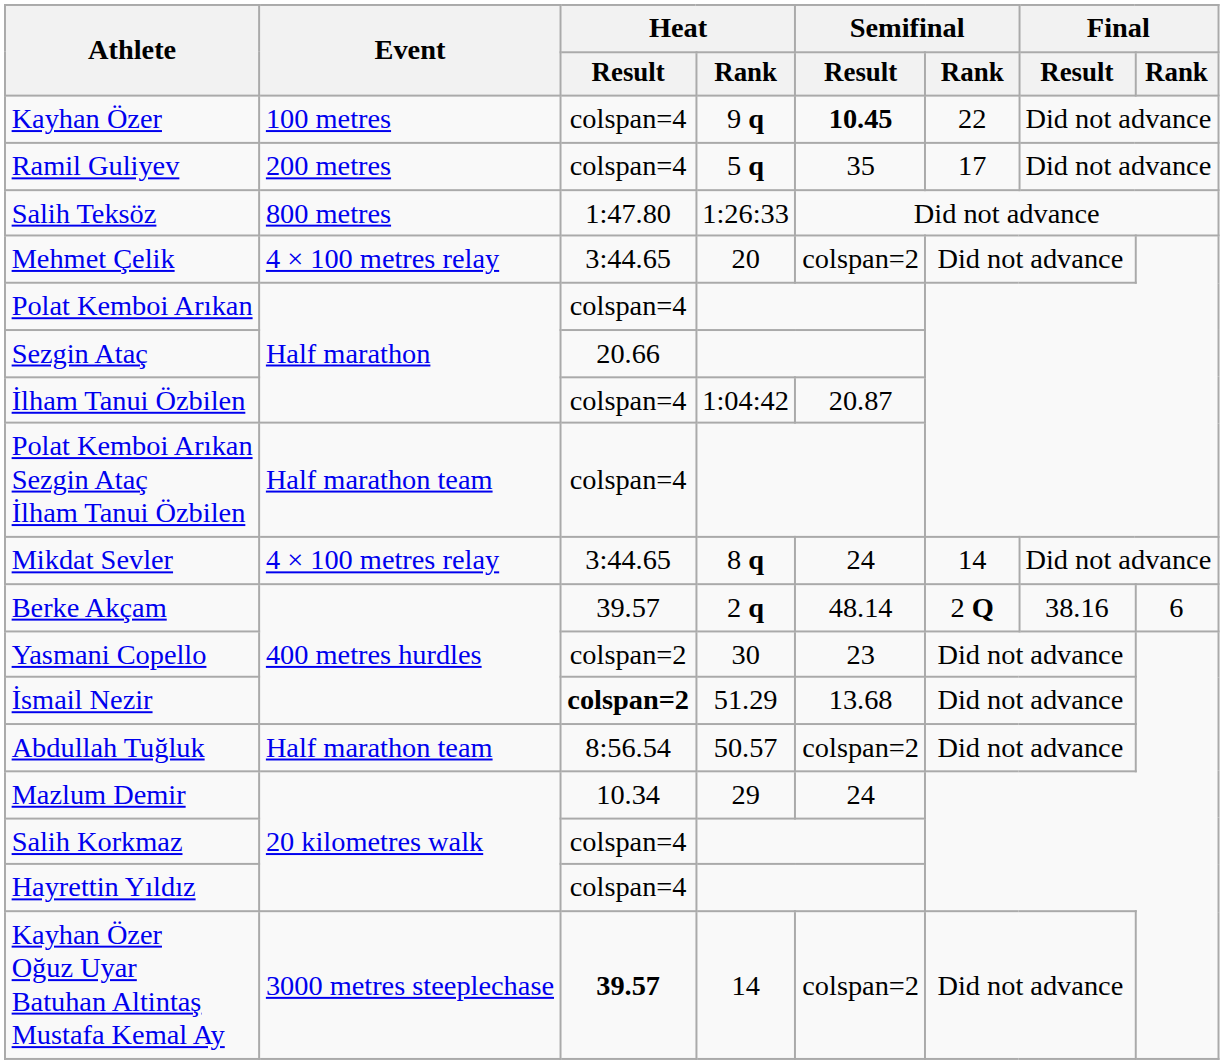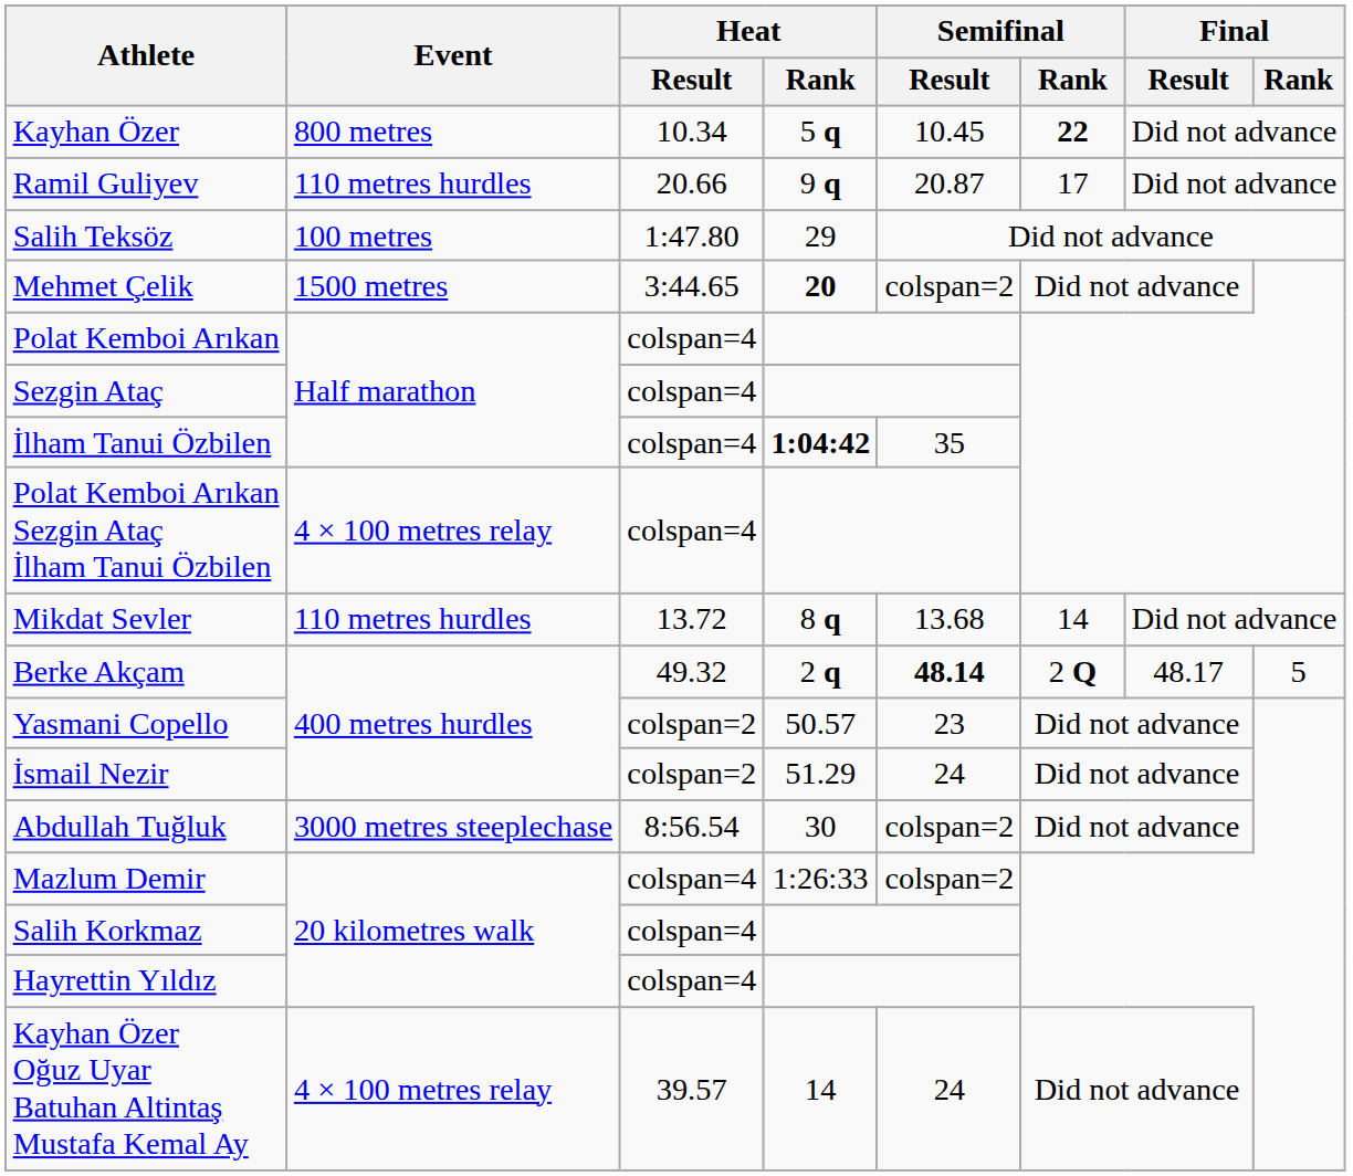Kayhan Özer | Event: 100 metres -> 800 metres
Kayhan Özer | Heat / Result: colspan=4 -> 10.34
Kayhan Özer | Heat / Rank: 9 q -> 5 q
Kayhan Özer | Semifinal / Result: bold -> normal
Kayhan Özer | Semifinal / Rank: normal -> bold
Ramil Guliyev | Event: 200 metres -> 110 metres hurdles
Ramil Guliyev | Heat / Result: colspan=4 -> 20.66
Ramil Guliyev | Heat / Rank: 5 q -> 9 q
Ramil Guliyev | Semifinal / Result: 35 -> 20.87
Salih Teksöz | Event: 800 metres -> 100 metres
Salih Teksöz | Heat / Rank: 1:26:33 -> 29
Mehmet Çelik | Event: 4 × 100 metres relay -> 1500 metres
Mehmet Çelik | Heat / Rank: normal -> bold
Sezgin Ataç | Heat / Result: 20.66 -> colspan=4
İlham Tanui Özbilen | Heat / Rank: normal -> bold
İlham Tanui Özbilen | Semifinal / Result: 20.87 -> 35
Polat Kemboi Arıkan Sezgin Ataç İlham Tanui Özbilen | Event: Half marathon team -> 4 × 100 metres relay
Mikdat Sevler | Event: 4 × 100 metres relay -> 110 metres hurdles
Mikdat Sevler | Heat / Result: 3:44.65 -> 13.72
Mikdat Sevler | Semifinal / Result: 24 -> 13.68
Berke Akçam | Heat / Result: 39.57 -> 49.32
Berke Akçam | Semifinal / Result: normal -> bold
Berke Akçam | Final / Result: 38.16 -> 48.17
Berke Akçam | Final / Rank: 6 -> 5
Yasmani Copello | Heat / Rank: 30 -> 50.57
İsmail Nezir | Heat / Result: bold -> normal
İsmail Nezir | Semifinal / Result: 13.68 -> 24
Abdullah Tuğluk | Event: Half marathon team -> 3000 metres steeplechase
Abdullah Tuğluk | Heat / Rank: 50.57 -> 30
Mazlum Demir | Heat / Result: 10.34 -> colspan=4
Mazlum Demir | Heat / Rank: 29 -> 1:26:33
Mazlum Demir | Semifinal / Result: 24 -> colspan=2
Kayhan Özer Oğuz Uyar Batuhan Altintaş Mustafa Kemal Ay | Event: 3000 metres steeplechase -> 4 × 100 metres relay
Kayhan Özer Oğuz Uyar Batuhan Altintaş Mustafa Kemal Ay | Heat / Result: bold -> normal
Kayhan Özer Oğuz Uyar Batuhan Altintaş Mustafa Kemal Ay | Semifinal / Result: colspan=2 -> 24
